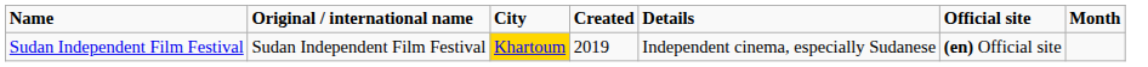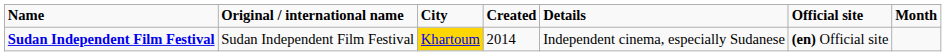row 2 | Name: normal -> bold
row 2 | Created: 2019 -> 2014
